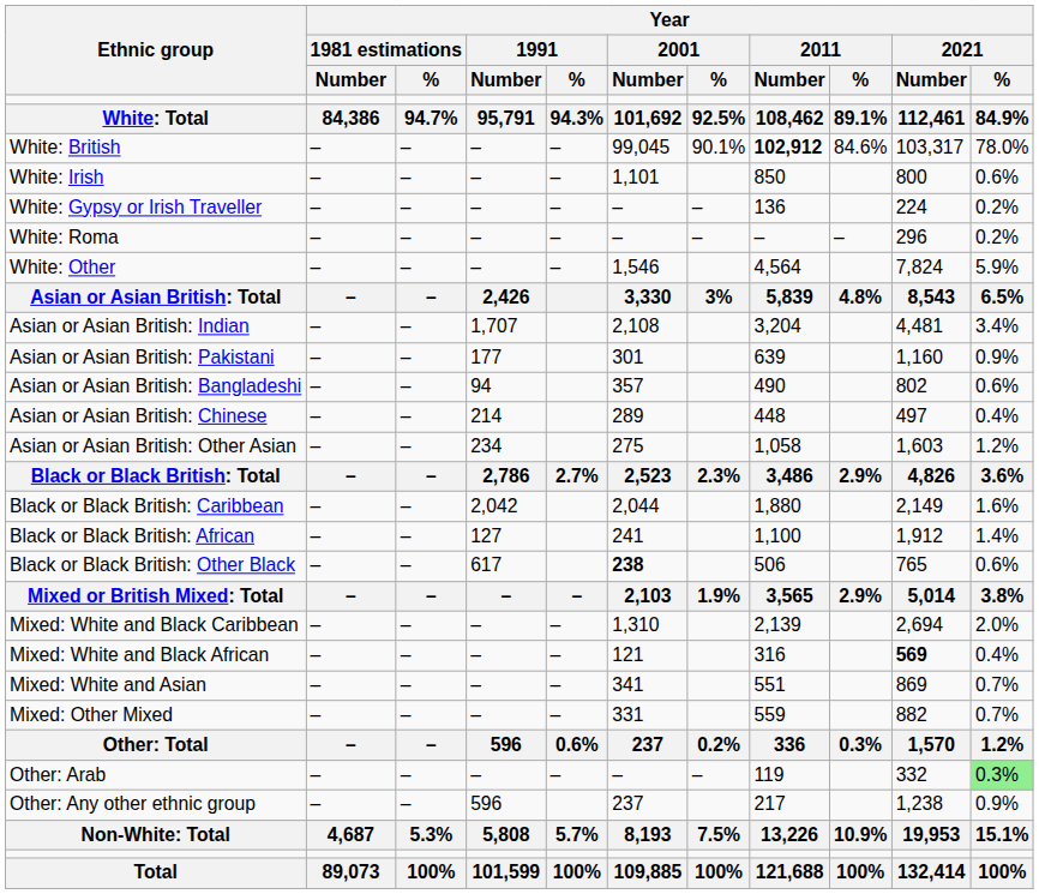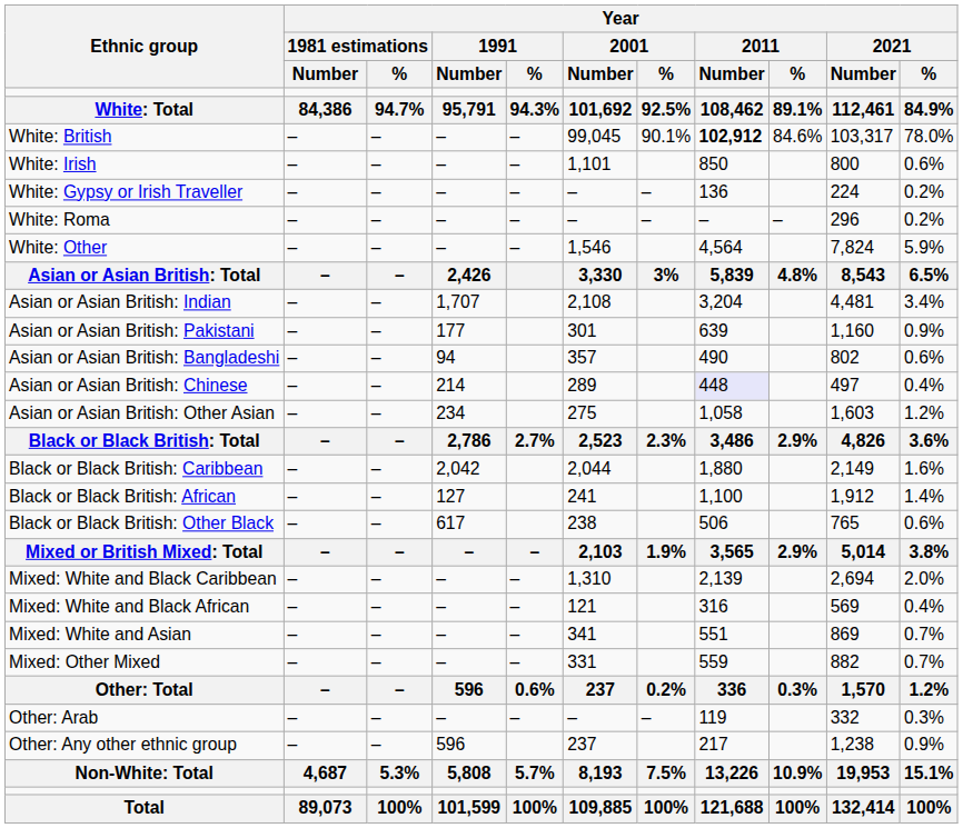Asian or Asian British: Chinese | Year / 2011 / Number: no background -> lavender background
Black or Black British: Other Black | Year / 2001 / Number: bold -> normal
Mixed: White and Black African | Year / 2021 / Number: bold -> normal
Other: Arab | Year / 2021 / %: lightgreen background -> no background
